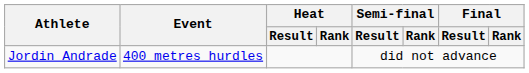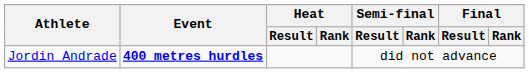Jordin Andrade | Event: normal -> bold
